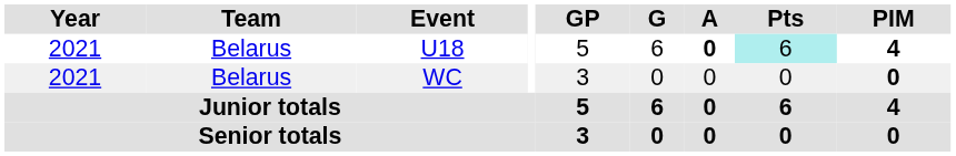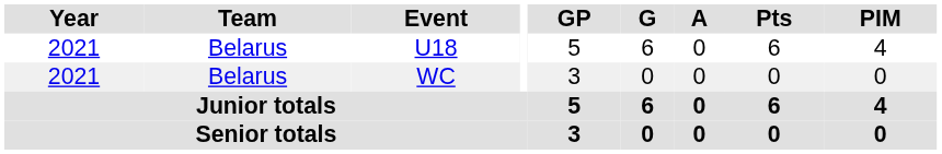U18 | A: bold -> normal
U18 | Pts: paleturquoise background -> no background
U18 | PIM: bold -> normal
WC | PIM: bold -> normal
